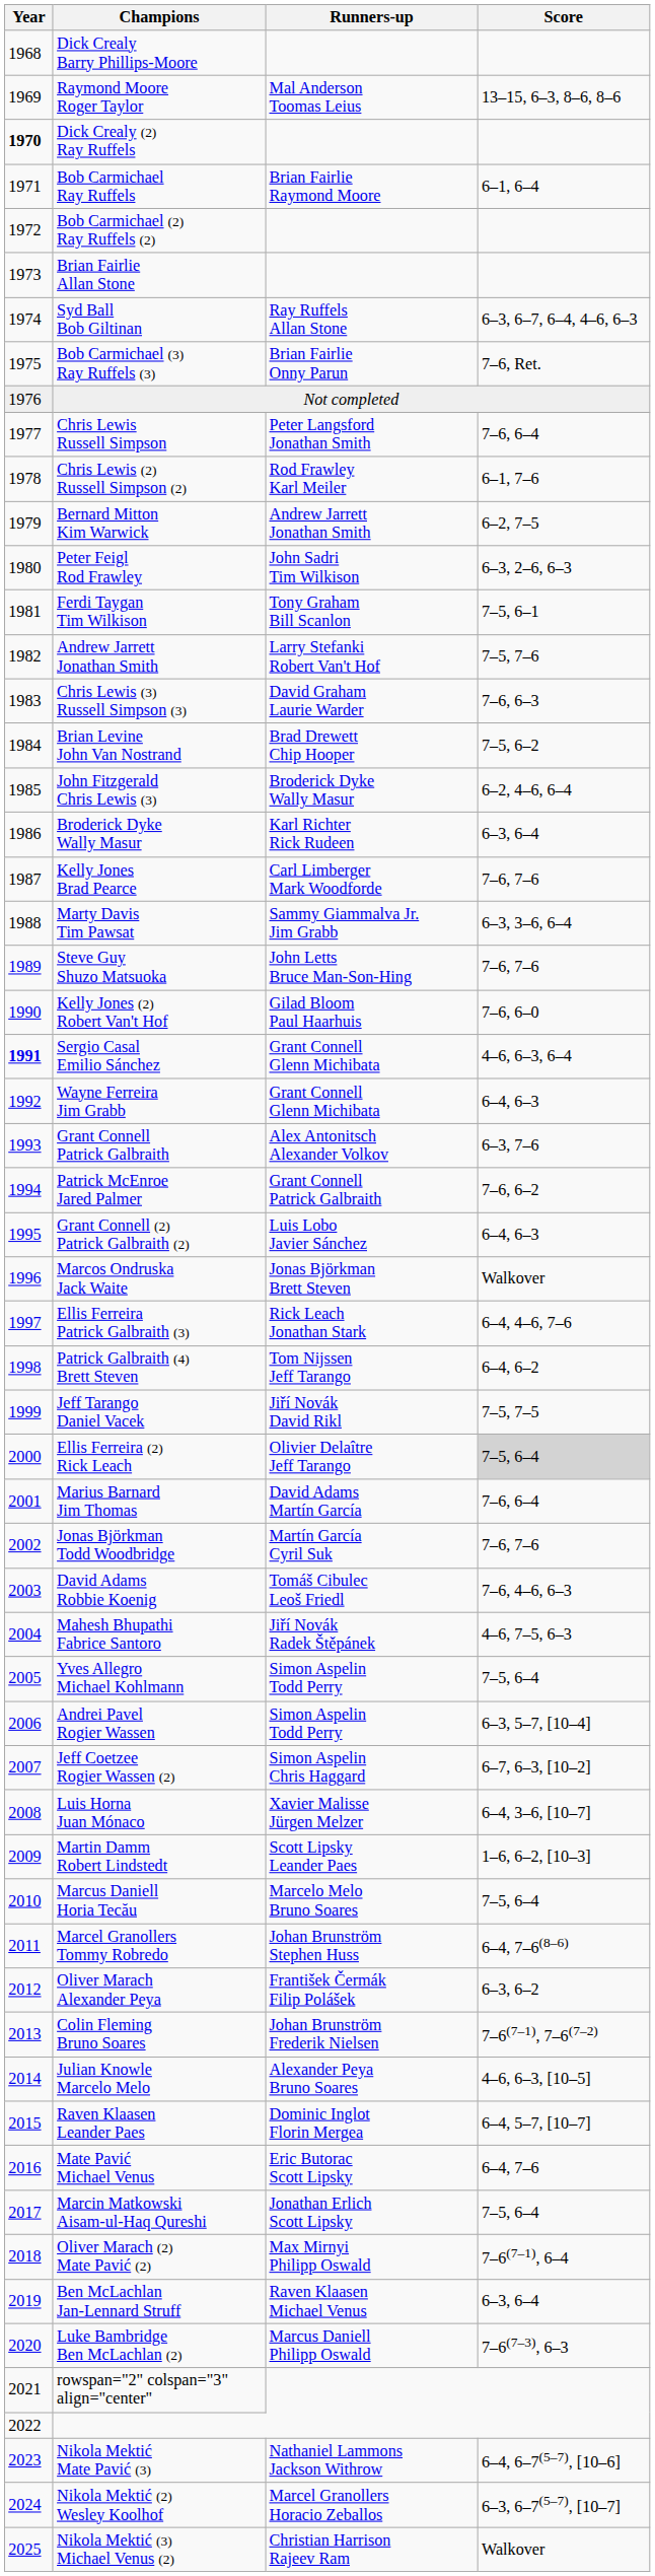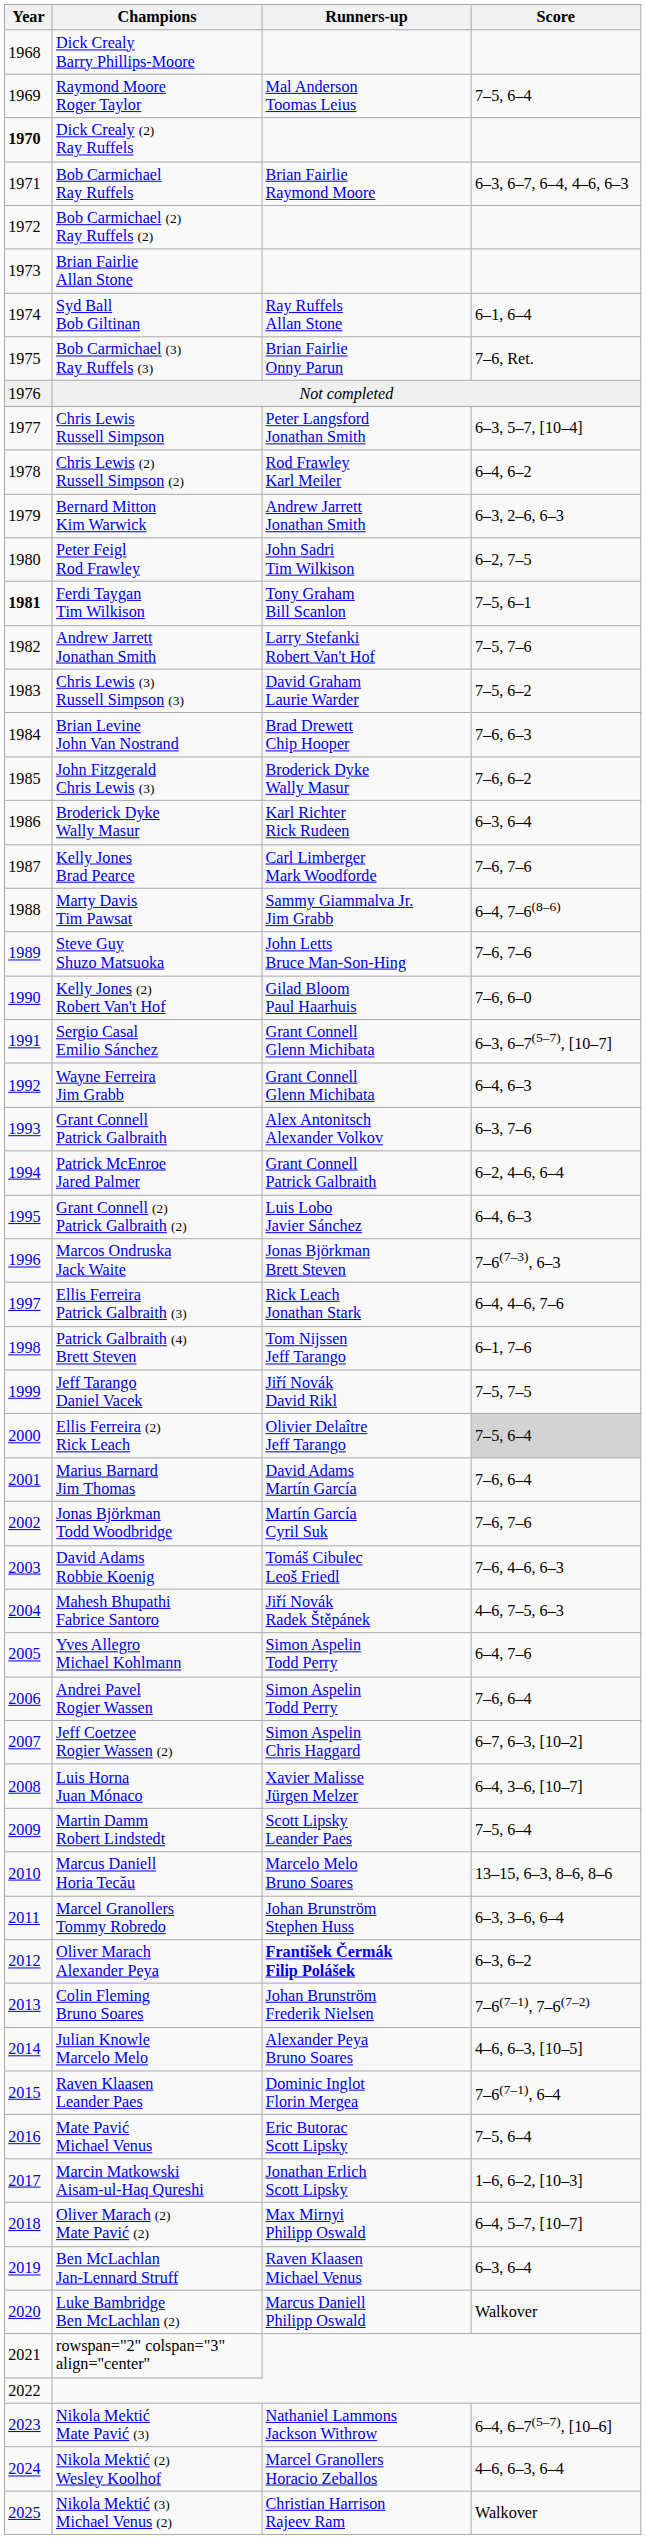Raymond Moore Roger Taylor | Score: 13–15, 6–3, 8–6, 8–6 -> 7–5, 6–4
Bob Carmichael Ray Ruffels | Score: 6–1, 6–4 -> 6–3, 6–7, 6–4, 4–6, 6–3
Syd Ball Bob Giltinan | Score: 6–3, 6–7, 6–4, 4–6, 6–3 -> 6–1, 6–4
Chris Lewis Russell Simpson | Score: 7–6, 6–4 -> 6–3, 5–7, [10–4]
Chris Lewis (2) Russell Simpson (2) | Score: 6–1, 7–6 -> 6–4, 6–2
Bernard Mitton Kim Warwick | Score: 6–2, 7–5 -> 6–3, 2–6, 6–3
Peter Feigl Rod Frawley | Score: 6–3, 2–6, 6–3 -> 6–2, 7–5
Ferdi Taygan Tim Wilkison | Year: normal -> bold
Chris Lewis (3) Russell Simpson (3) | Score: 7–6, 6–3 -> 7–5, 6–2
Brian Levine John Van Nostrand | Score: 7–5, 6–2 -> 7–6, 6–3
John Fitzgerald Chris Lewis (3) | Score: 6–2, 4–6, 6–4 -> 7–6, 6–2
Marty Davis Tim Pawsat | Score: 6–3, 3–6, 6–4 -> 6–4, 7–6(8–6)
Sergio Casal Emilio Sánchez | Year: bold -> normal
Sergio Casal Emilio Sánchez | Score: 4–6, 6–3, 6–4 -> 6–3, 6–7(5–7), [10–7]
Patrick McEnroe Jared Palmer | Score: 7–6, 6–2 -> 6–2, 4–6, 6–4
Marcos Ondruska Jack Waite | Score: Walkover -> 7–6(7–3), 6–3
Patrick Galbraith (4) Brett Steven | Score: 6–4, 6–2 -> 6–1, 7–6
Yves Allegro Michael Kohlmann | Score: 7–5, 6–4 -> 6–4, 7–6
Andrei Pavel Rogier Wassen | Score: 6–3, 5–7, [10–4] -> 7–6, 6–4
Martin Damm Robert Lindstedt | Score: 1–6, 6–2, [10–3] -> 7–5, 6–4
Marcus Daniell Horia Tecău | Score: 7–5, 6–4 -> 13–15, 6–3, 8–6, 8–6
Marcel Granollers Tommy Robredo | Score: 6–4, 7–6(8–6) -> 6–3, 3–6, 6–4
Oliver Marach Alexander Peya | Runners-up: normal -> bold
Raven Klaasen Leander Paes | Score: 6–4, 5–7, [10–7] -> 7–6(7–1), 6–4
Mate Pavić Michael Venus | Score: 6–4, 7–6 -> 7–5, 6–4
Marcin Matkowski Aisam-ul-Haq Qureshi | Score: 7–5, 6–4 -> 1–6, 6–2, [10–3]
Oliver Marach (2) Mate Pavić (2) | Score: 7–6(7–1), 6–4 -> 6–4, 5–7, [10–7]
Luke Bambridge Ben McLachlan (2) | Score: 7–6(7–3), 6–3 -> Walkover
Nikola Mektić (2) Wesley Koolhof | Score: 6–3, 6–7(5–7), [10–7] -> 4–6, 6–3, 6–4
